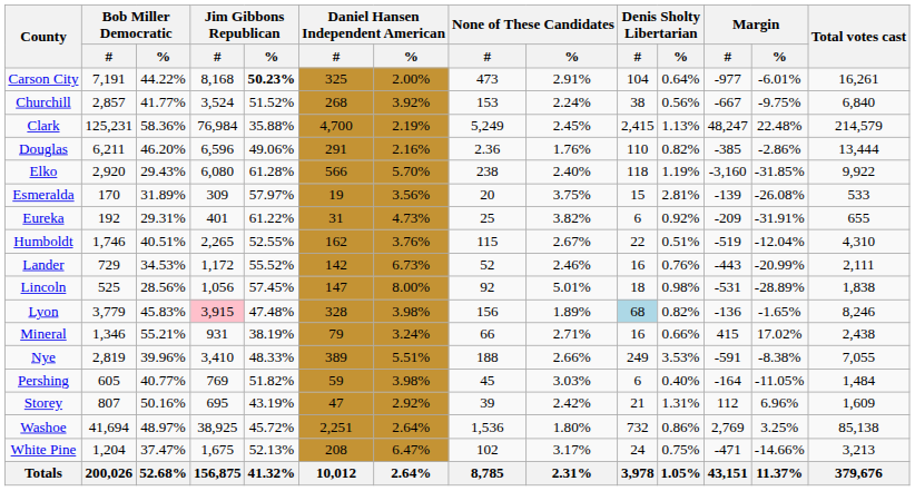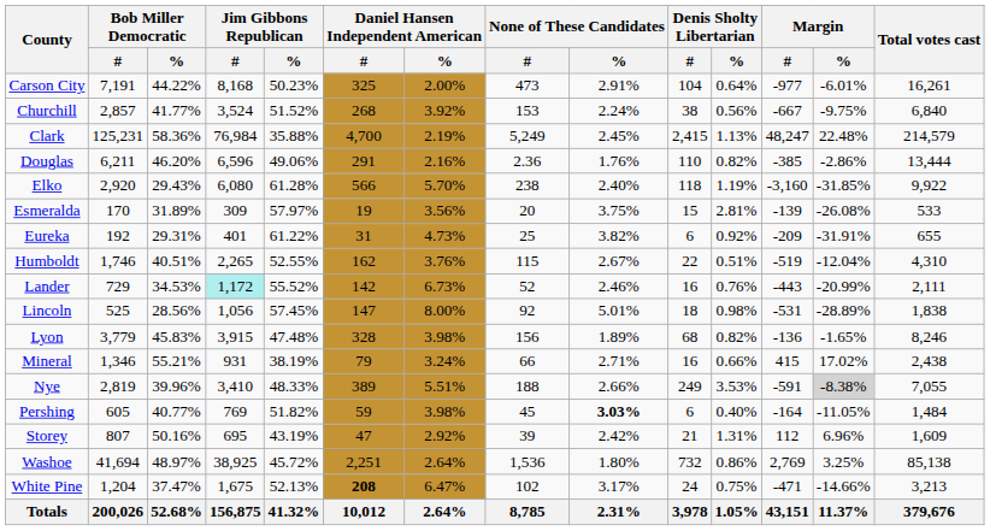Carson City | Jim Gibbons Republican / %: bold -> normal
Lander | Jim Gibbons Republican / #: no background -> paleturquoise background
Lyon | Jim Gibbons Republican / #: pink background -> no background
Lyon | Denis Sholty Libertarian / #: lightblue background -> no background
Nye | Margin / %: no background -> lightgrey background
Pershing | None of These Candidates / %: normal -> bold
White Pine | Daniel Hansen Independent American / #: normal -> bold
